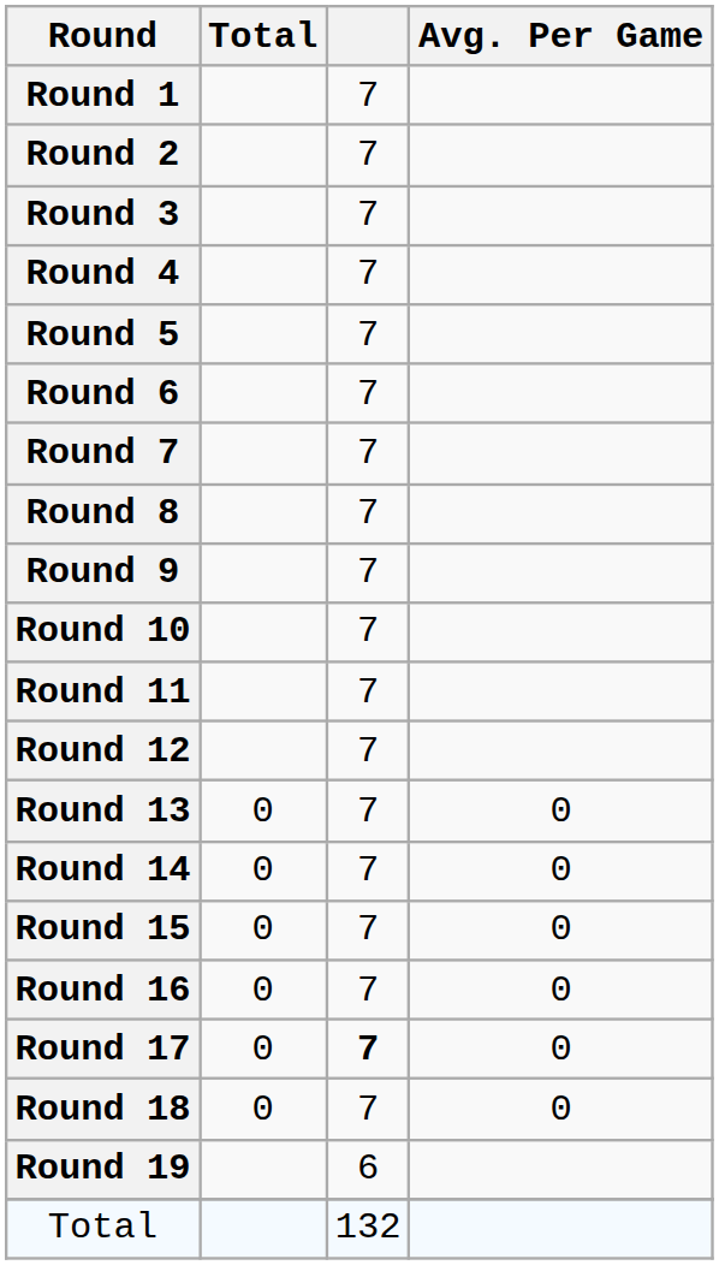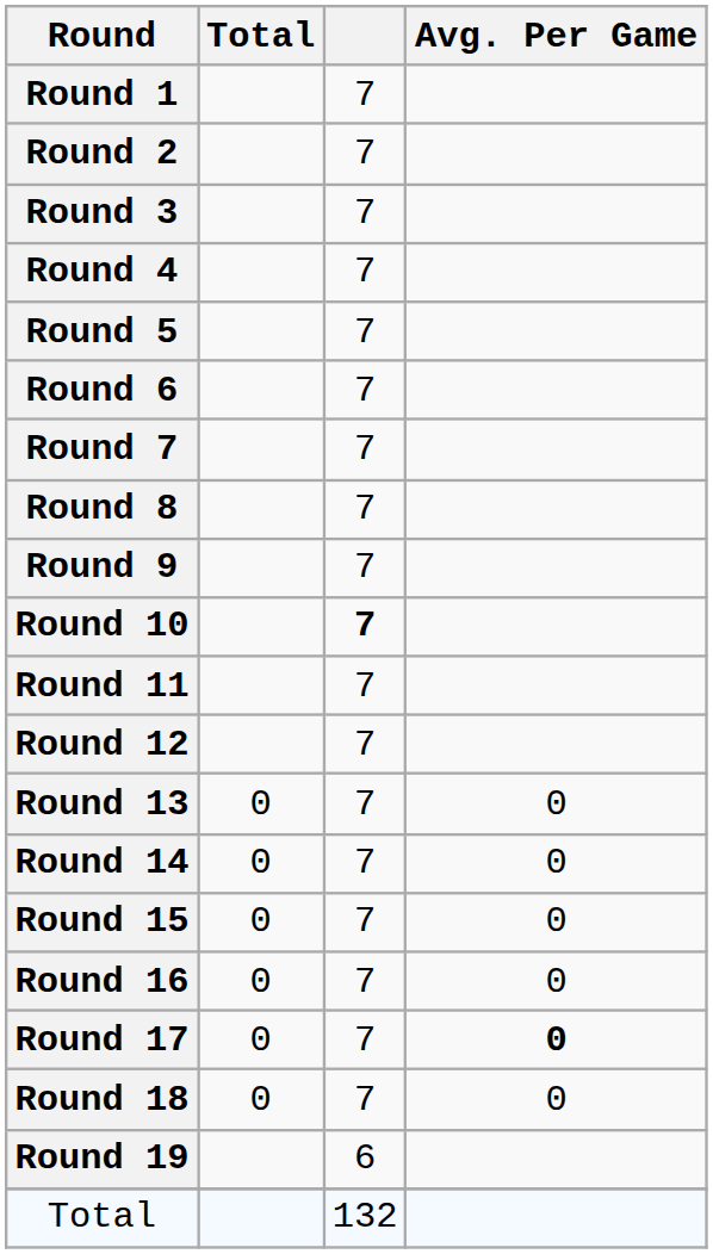Round 10 | column 3: normal -> bold
Round 17 | column 3: bold -> normal
Round 17 | Avg. Per Game: normal -> bold
